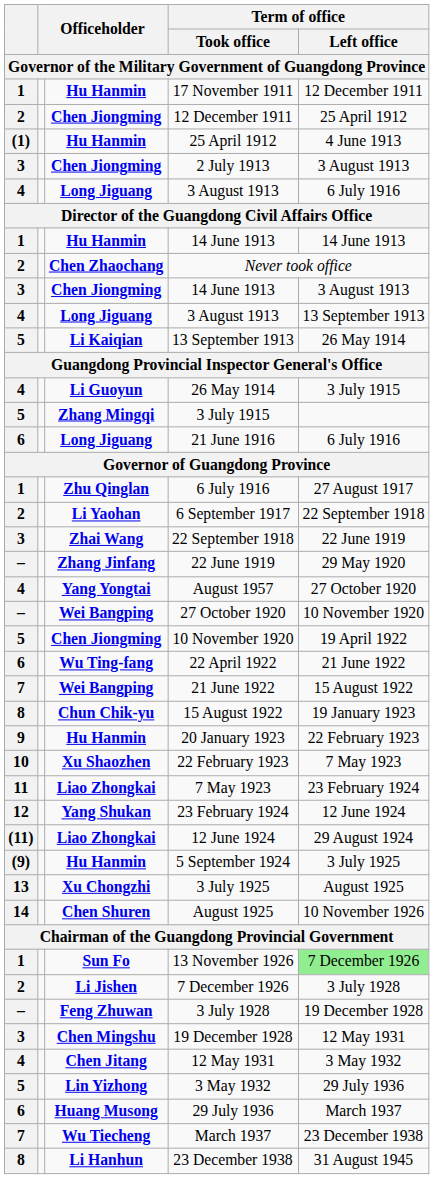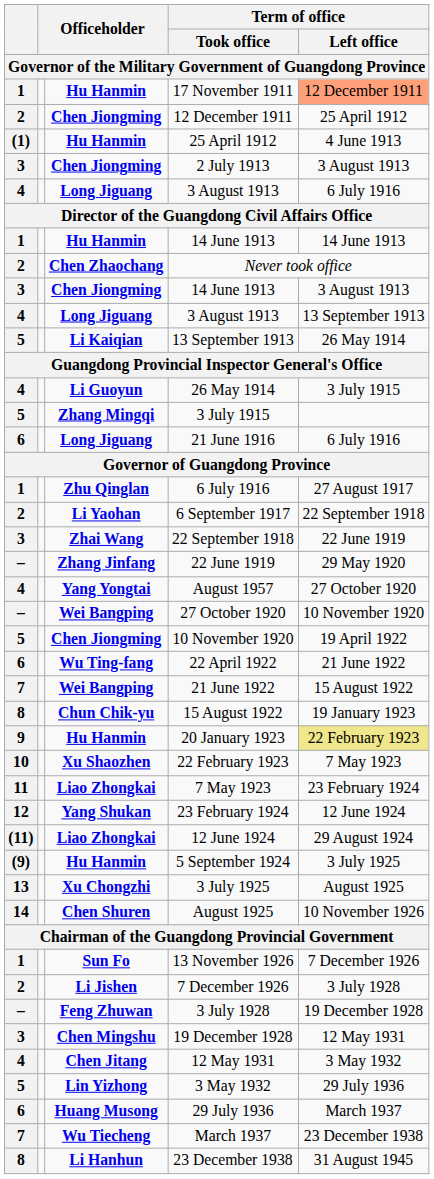17 November 1911 | Term of office / Left office: no background -> lightsalmon background
20 January 1923 | Term of office / Left office: no background -> khaki background
13 November 1926 | Term of office / Left office: lightgreen background -> no background
